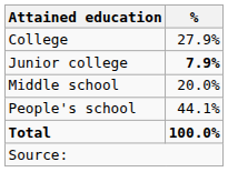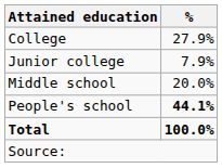Junior college | %: bold -> normal
People's school | %: normal -> bold
